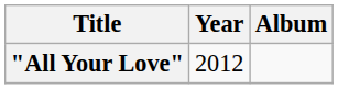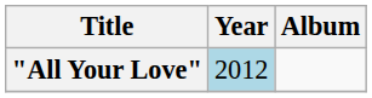row 2 | Year: no background -> lightblue background
